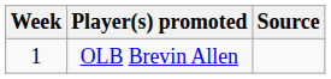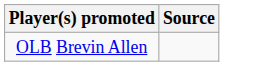- column: Week | 1
